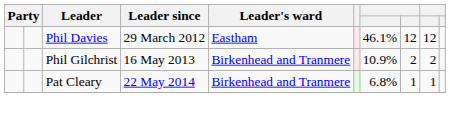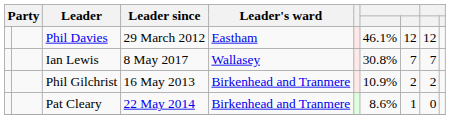+ row: Ian Lewis | 8 May 2017 | Wallasey | 30.8% | 7 | 7
Pat Cleary | column 7: 6.8% -> 8.6%
Pat Cleary | column 9: 1 -> 0
